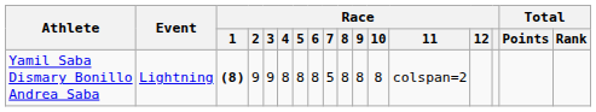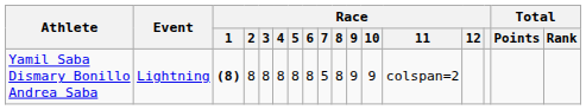Yamil Saba Dismary Bonillo Andrea Saba | Race / 2: 9 -> 8
Yamil Saba Dismary Bonillo Andrea Saba | Race / 3: 9 -> 8
Yamil Saba Dismary Bonillo Andrea Saba | Race / 9: 8 -> 9
Yamil Saba Dismary Bonillo Andrea Saba | Race / 10: 8 -> 9
